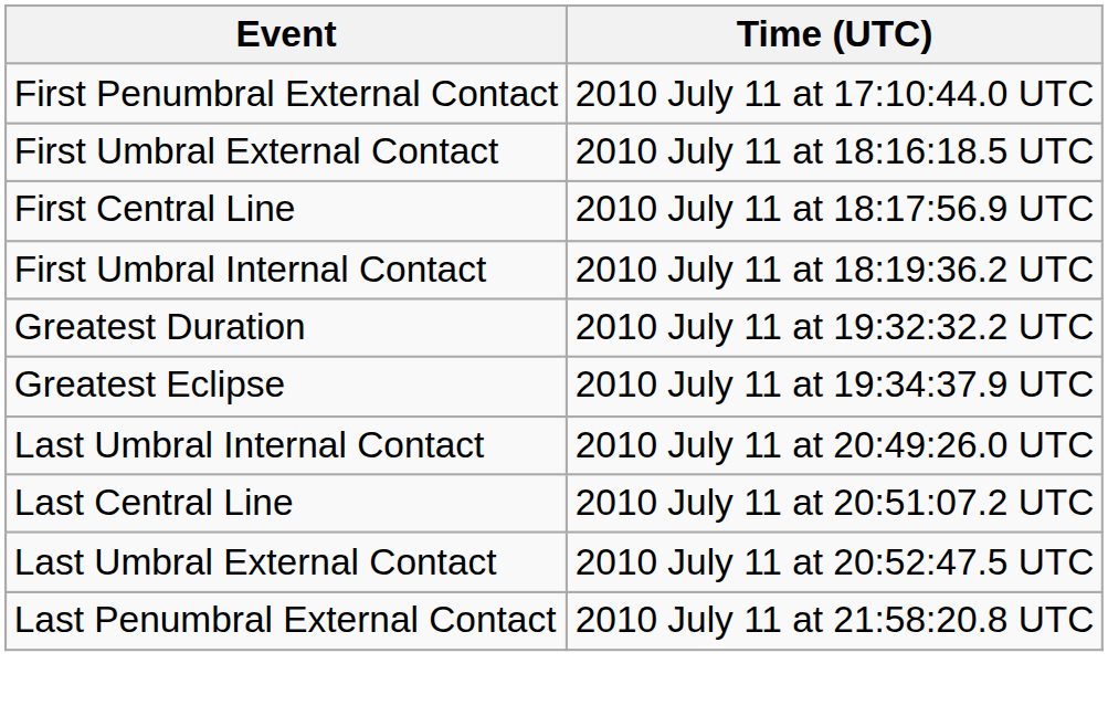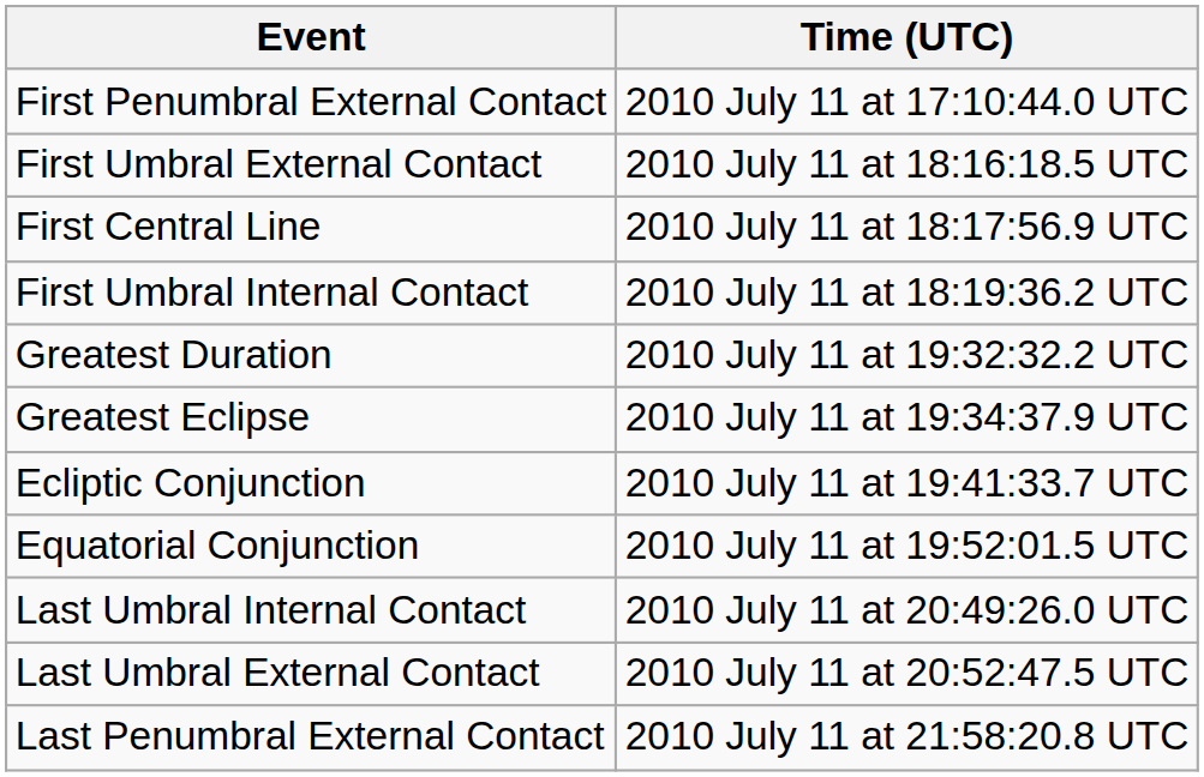+ row: Ecliptic Conjunction | 2010 July 11 at 19:41:33.7 UTC
+ row: Equatorial Conjunction | 2010 July 11 at 19:52:01.5 UTC
- row: Last Central Line | 2010 July 11 at 20:51:07.2 UTC
